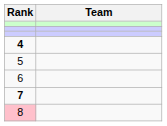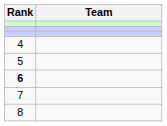row 5 | Rank: bold -> normal
row 7 | Rank: normal -> bold
row 8 | Rank: bold -> normal
row 9 | Rank: pink background -> no background
